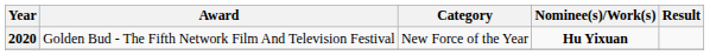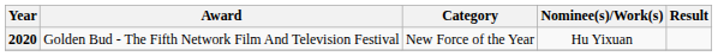2020 | Nominee(s)/Work(s): bold -> normal
